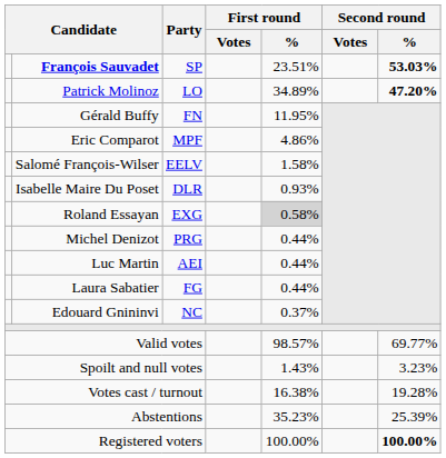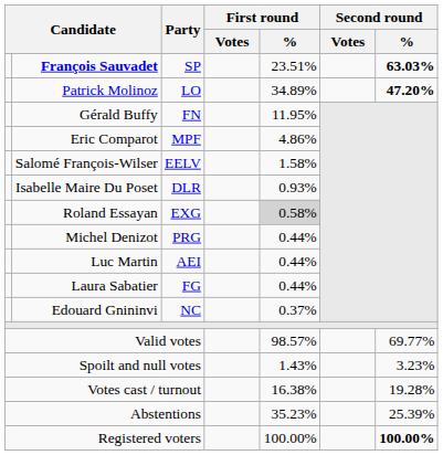François Sauvadet | Second round / %: 53.03% -> 63.03%
